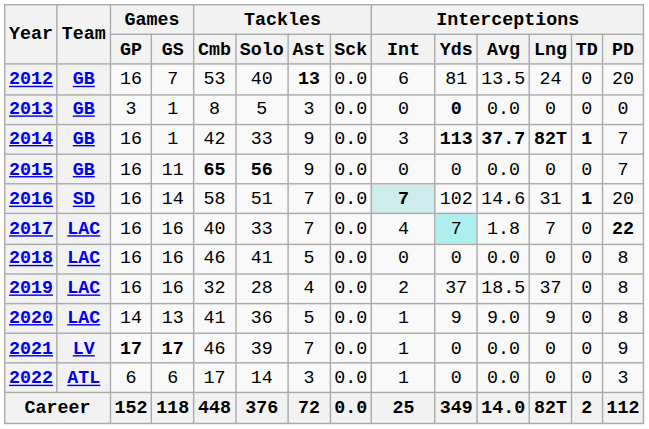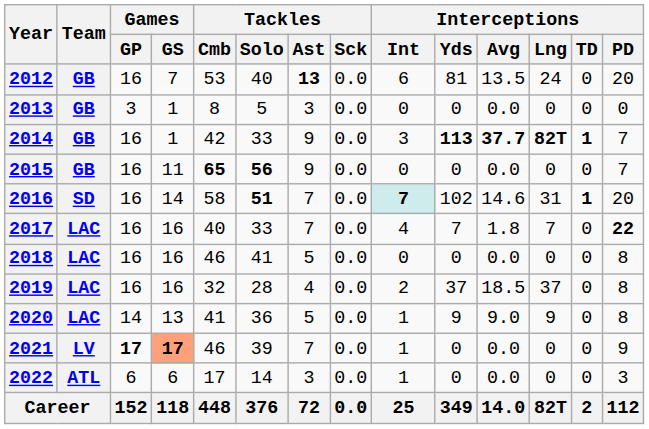2013 | Interceptions / Yds: bold -> normal
2016 | Tackles / Solo: normal -> bold
2017 | Interceptions / Yds: paleturquoise background -> no background
2021 | Games / GS: no background -> lightsalmon background
